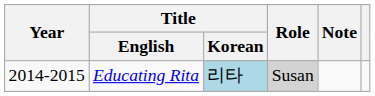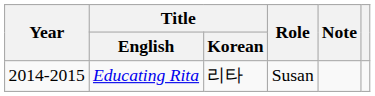Educating Rita | Title / Korean: lightblue background -> no background
Educating Rita | Role: lightgrey background -> no background
